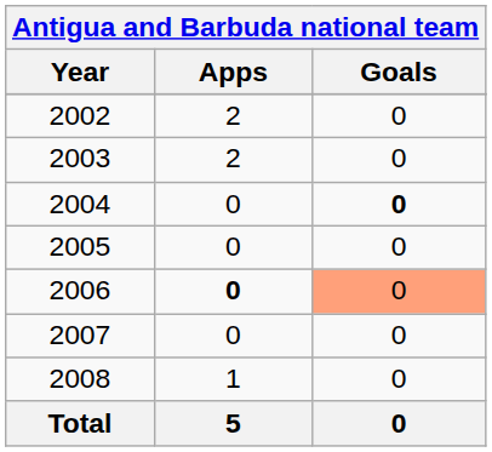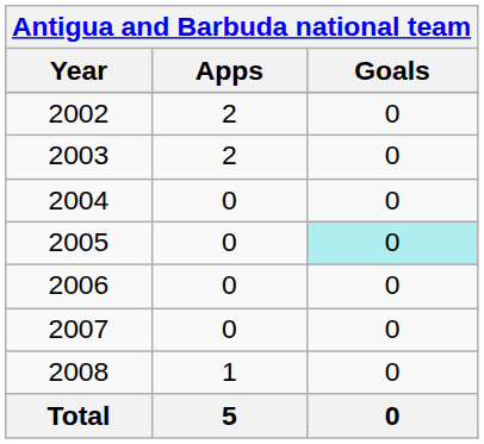2004 | Goals: bold -> normal
2005 | Goals: no background -> paleturquoise background
2006 | Apps: bold -> normal
2006 | Goals: lightsalmon background -> no background
